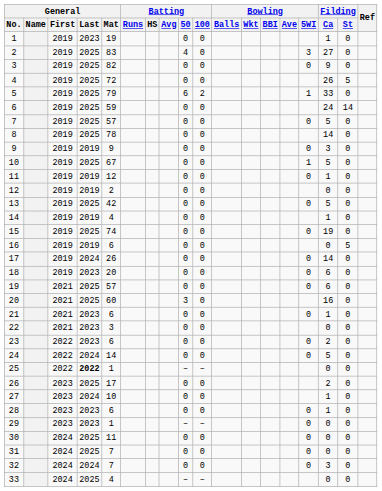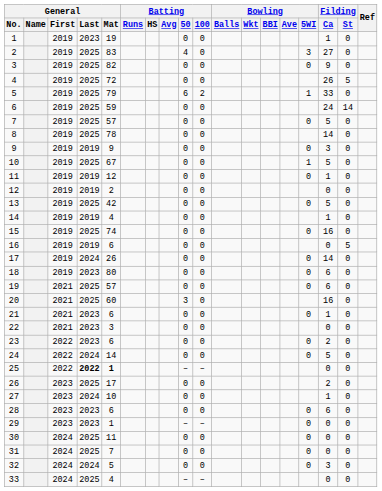15 | Filding / Ca: 19 -> 16
18 | General / Mat: 20 -> 80
25 | General / Mat: normal -> bold
28 | Filding / Ca: 1 -> 6
32 | General / Mat: 7 -> 5
